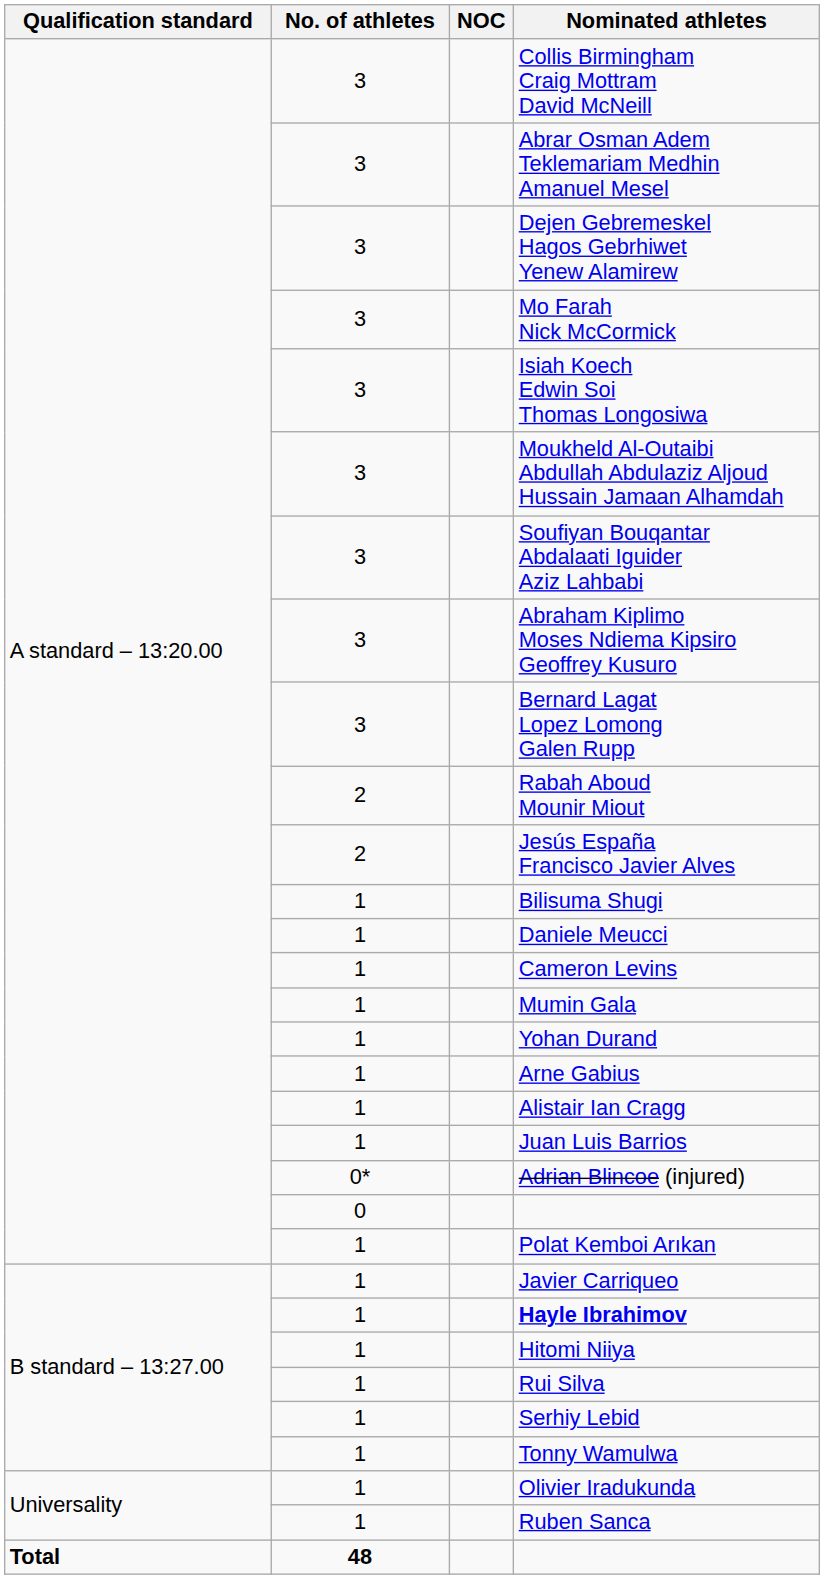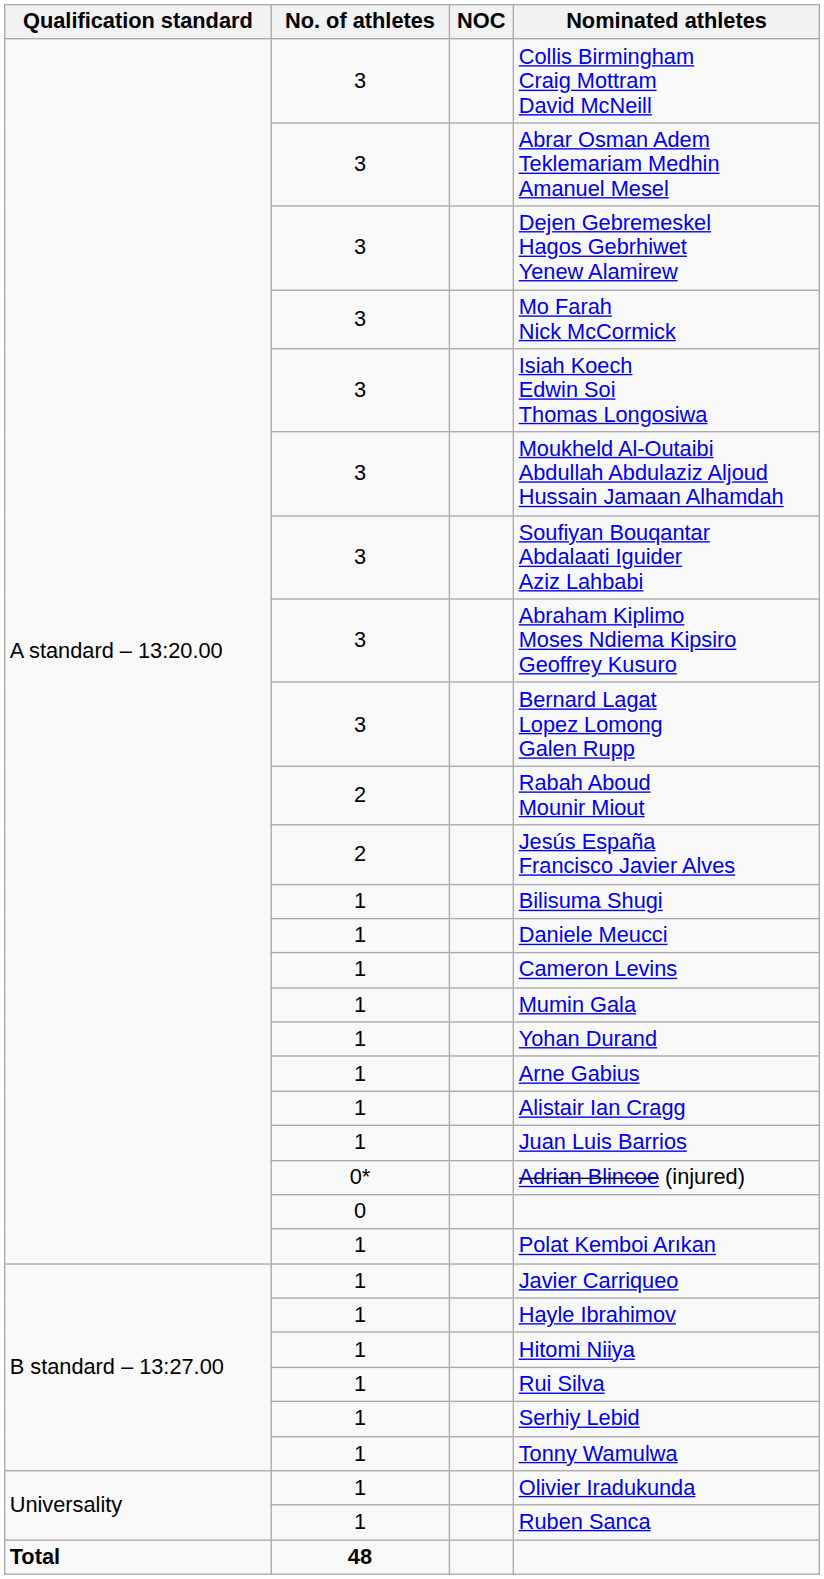Hayle Ibrahimov | Nominated athletes: bold -> normal
